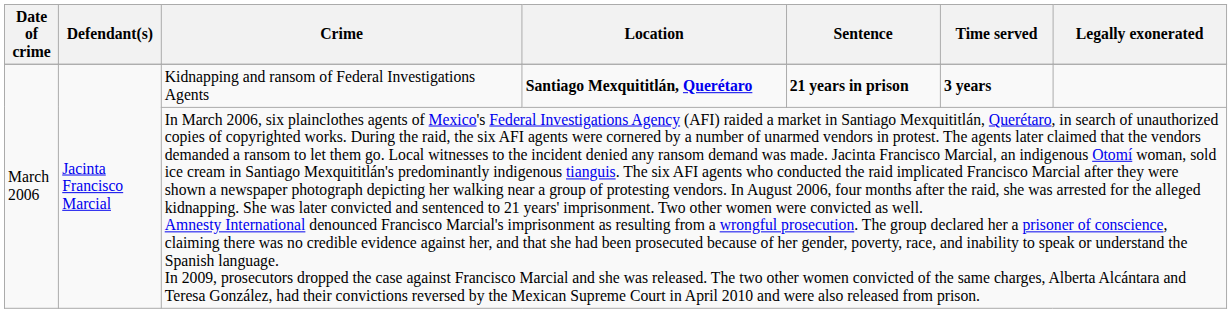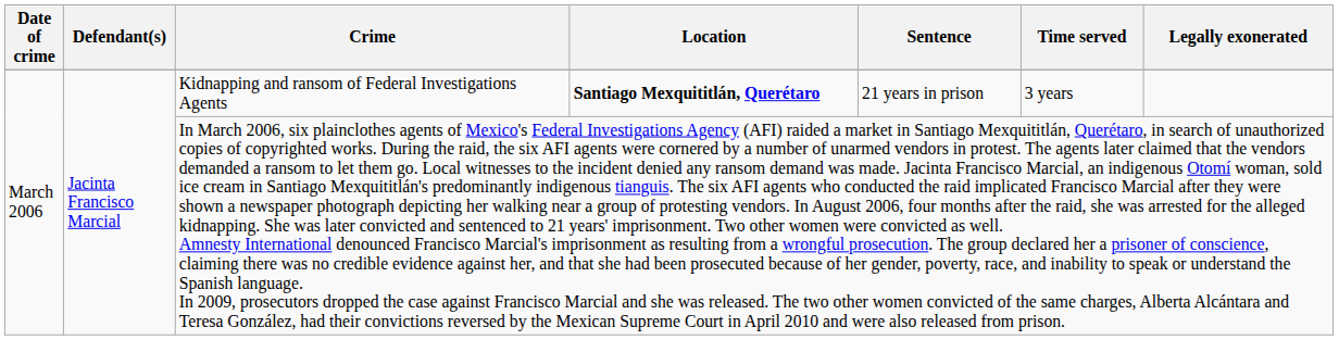Kidnapping and ransom of Federal Investigations Agents | Sentence: bold -> normal
Kidnapping and ransom of Federal Investigations Agents | Time served: bold -> normal
